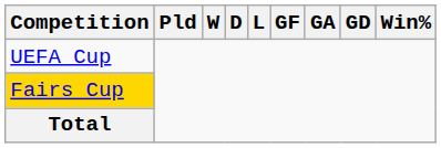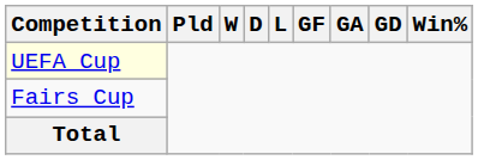UEFA Cup | Competition: no background -> lightyellow background
Fairs Cup | Competition: gold background -> no background
